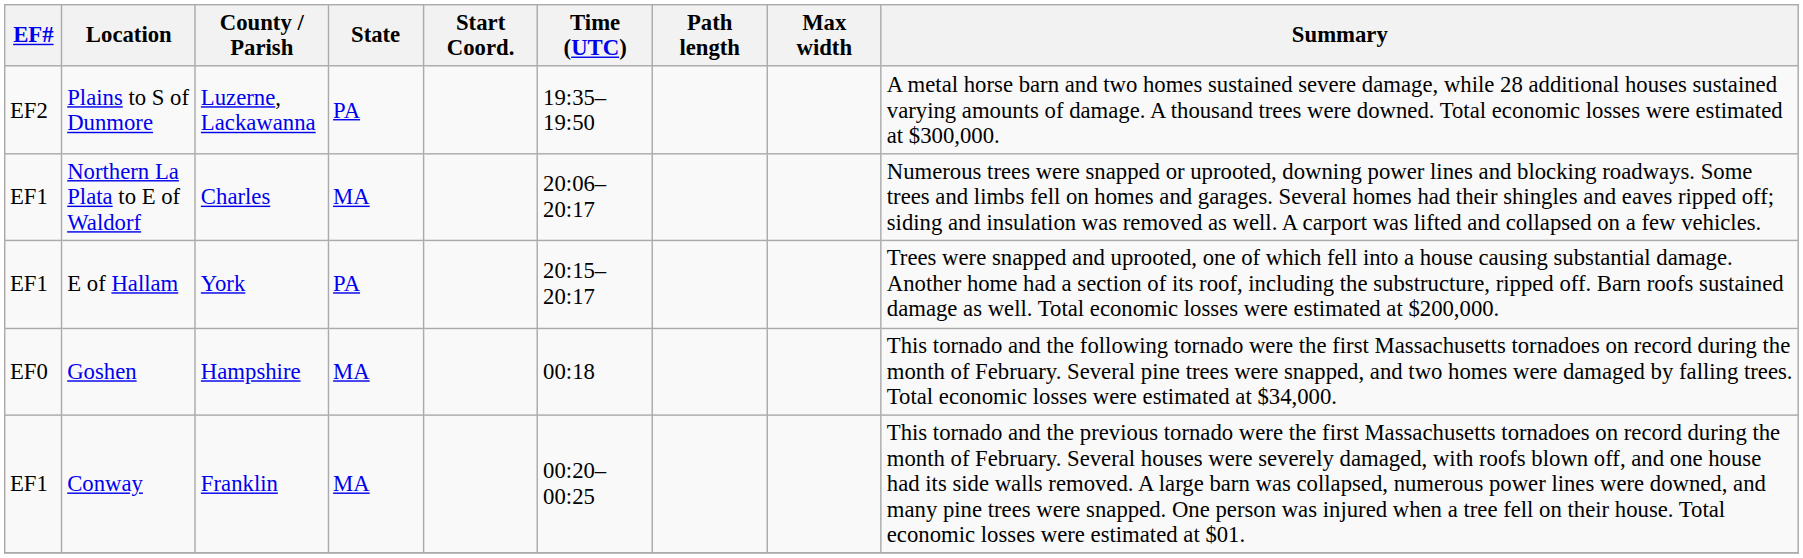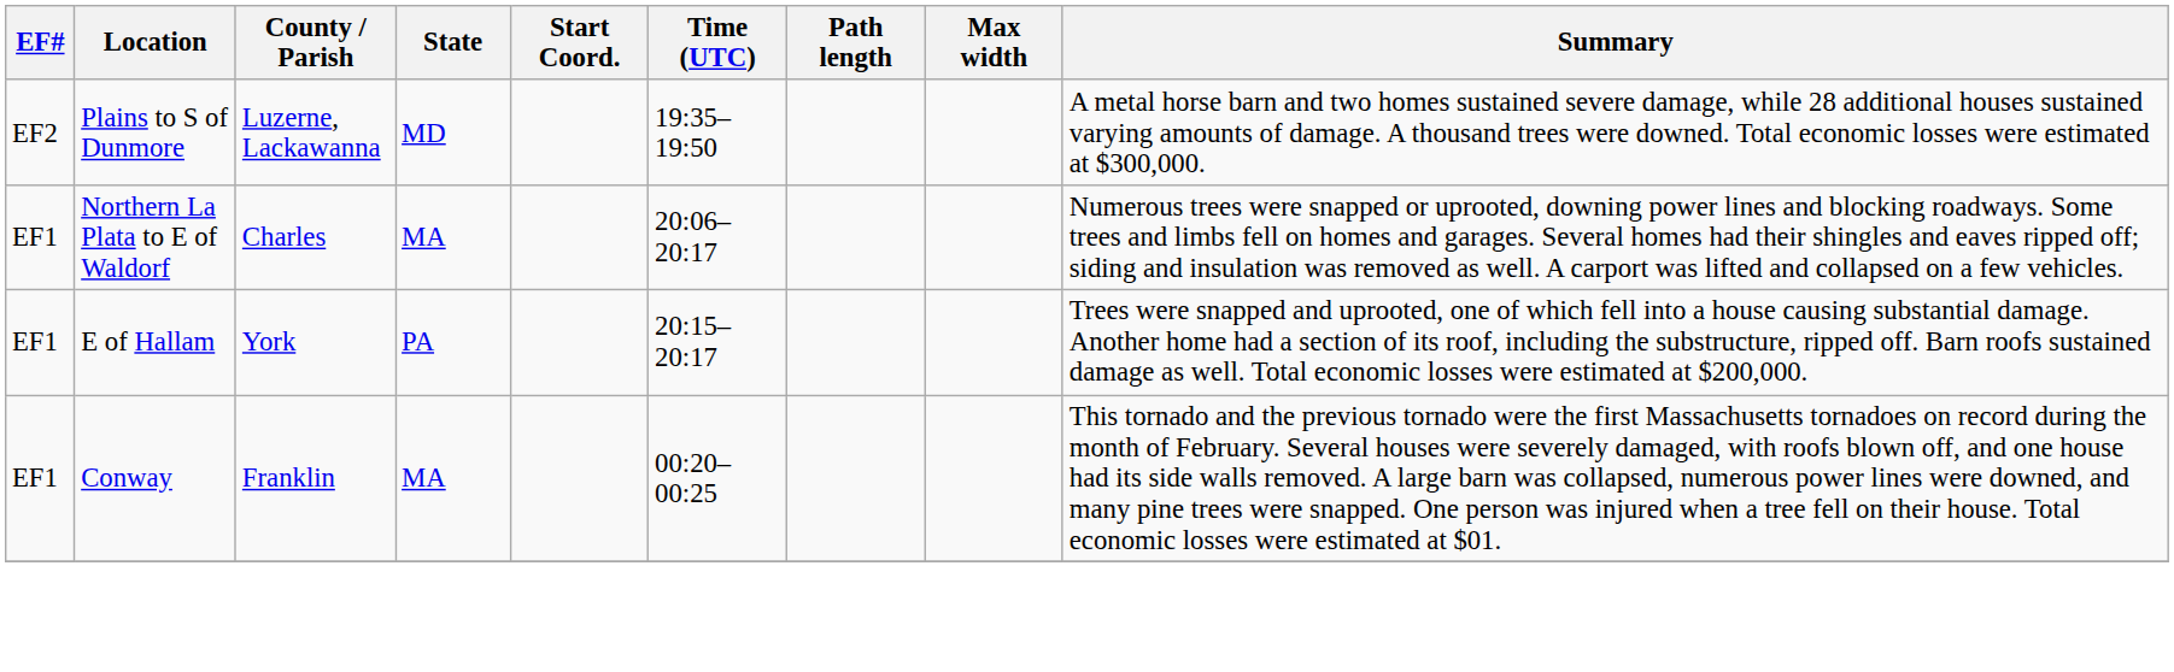Plains to S of Dunmore | State: PA -> MD
- row: EF0 | Goshen | Hampshire | MA | 00:18 | This tornado and the following tornado were the first Massachusetts tornadoes on record during the month of February. Several pine trees were snapped, and two homes were damaged by falling trees. Total economic losses were estimated at $34,000.
